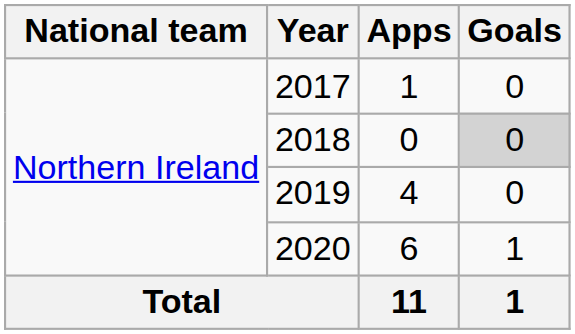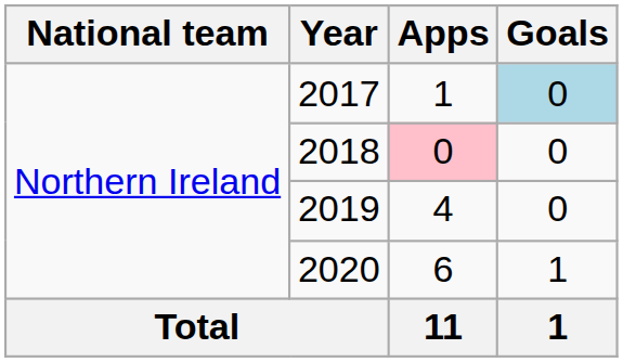2017 | Goals: no background -> lightblue background
2018 | Apps: no background -> pink background
2018 | Goals: lightgrey background -> no background
